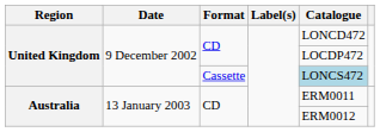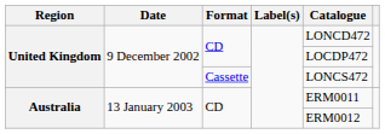United Kingdom / Cassette | Catalogue: lightblue background -> no background
